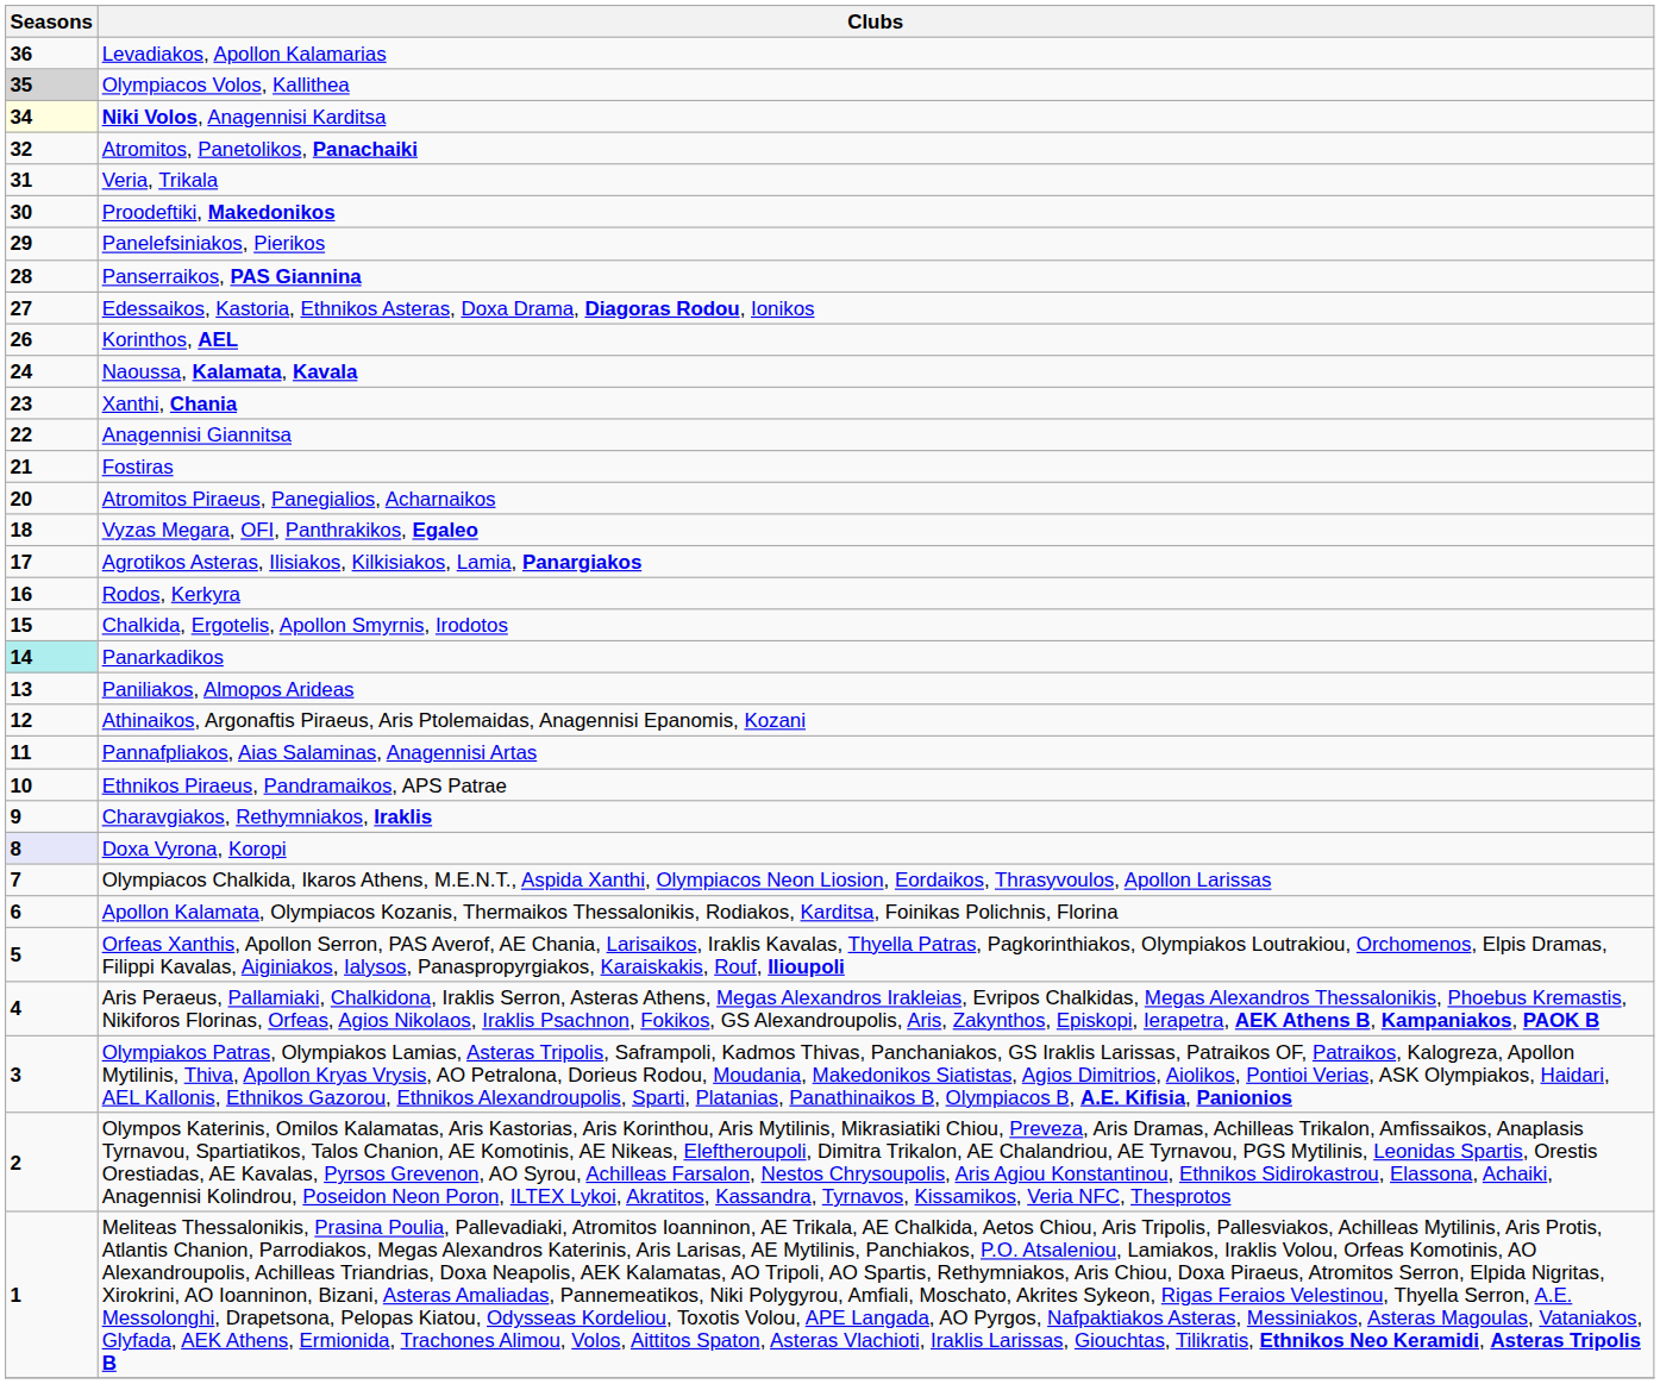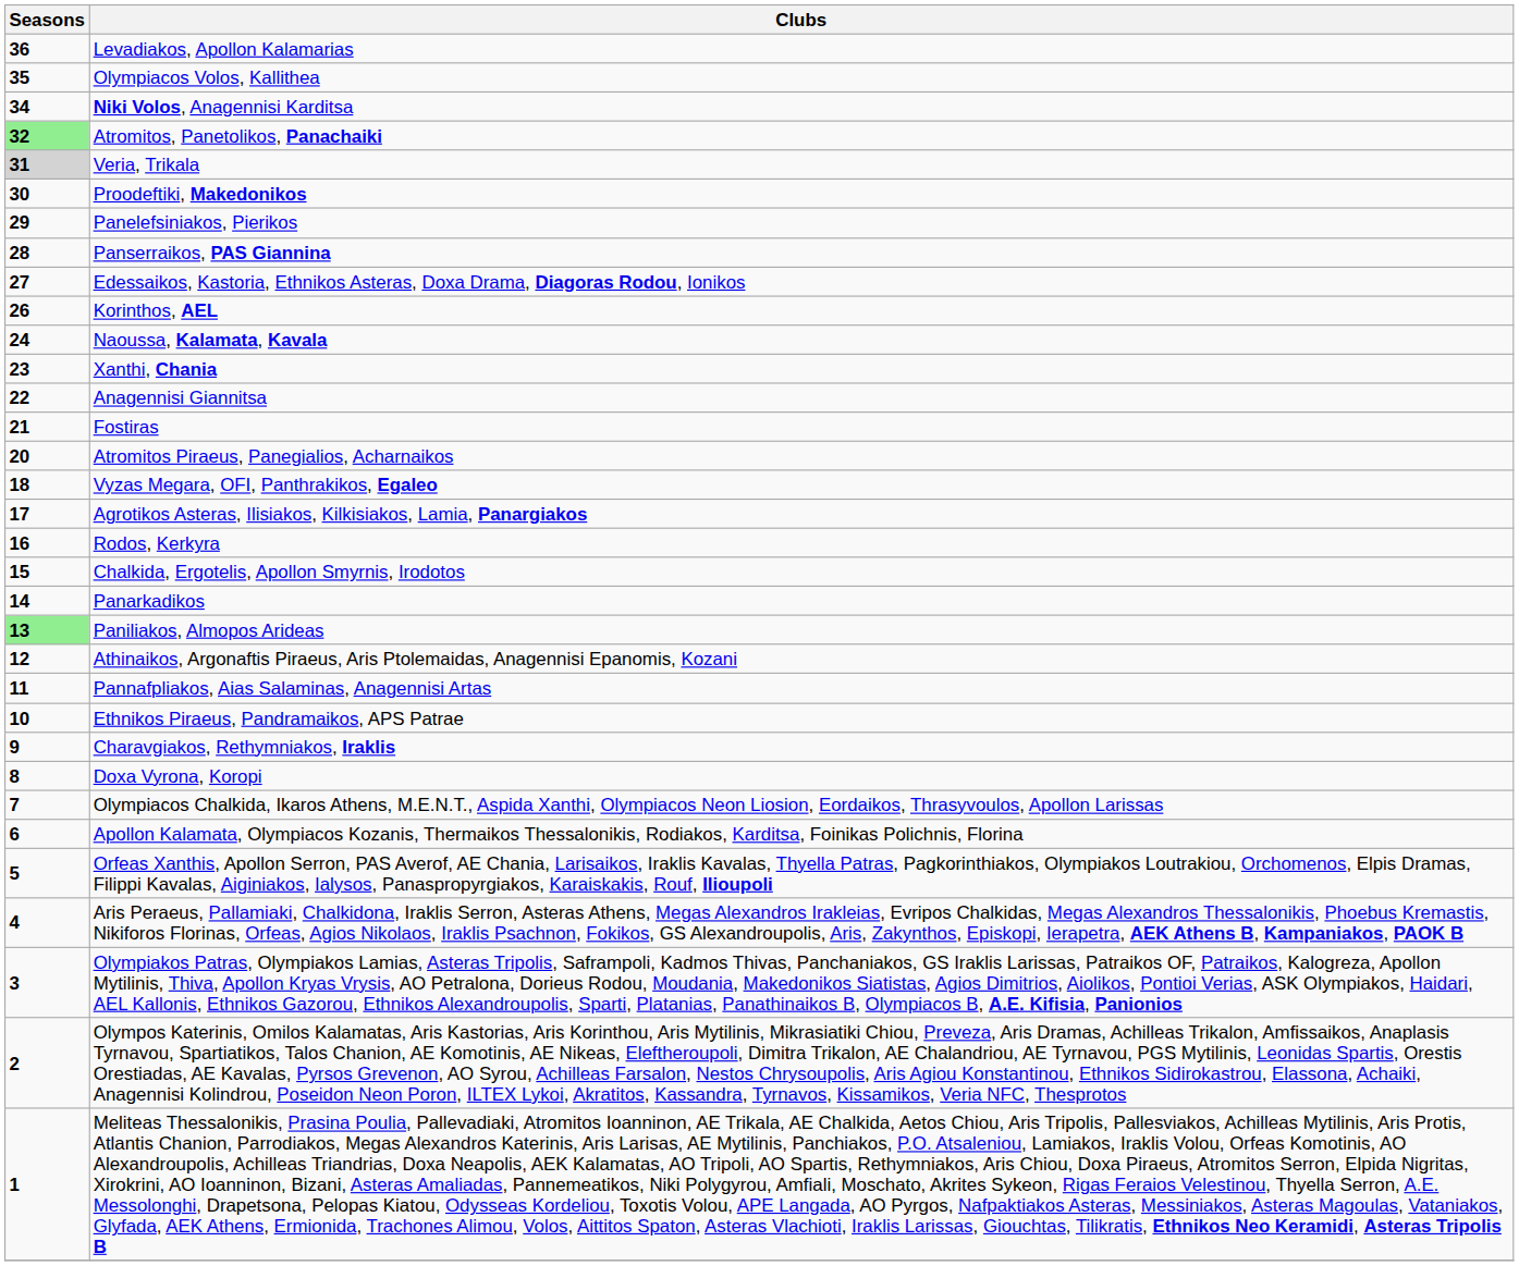Olympiacos Volos, Kallithea | Seasons: lightgrey background -> no background
Niki Volos, Anagennisi Karditsa | Seasons: lightyellow background -> no background
Atromitos, Panetolikos, Panachaiki | Seasons: no background -> lightgreen background
Veria, Trikala | Seasons: no background -> lightgrey background
Panarkadikos | Seasons: paleturquoise background -> no background
Paniliakos, Almopos Arideas | Seasons: no background -> lightgreen background
Doxa Vyrona, Koropi | Seasons: lavender background -> no background
